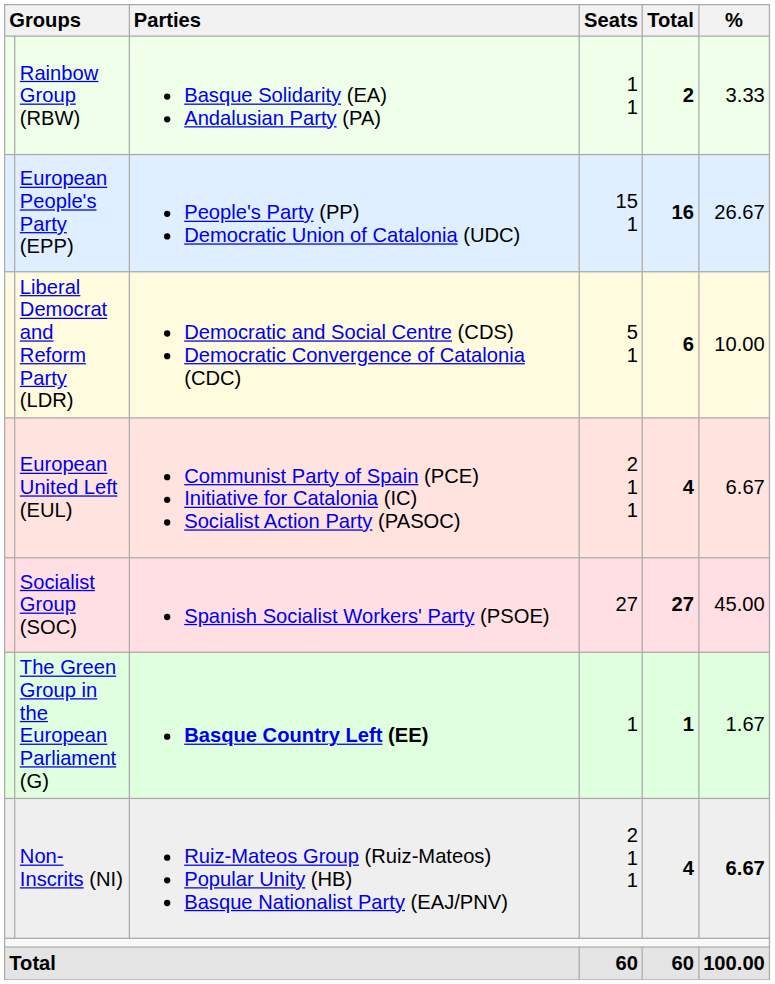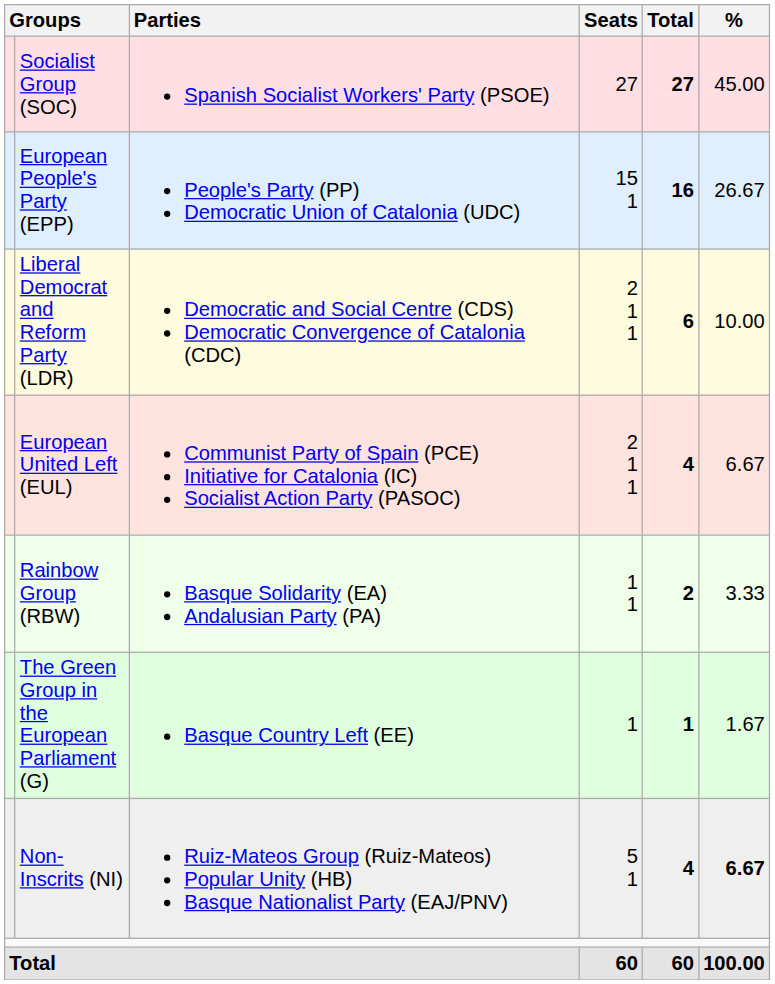rows swapped: Socialist Group (SOC) <-> Rainbow Group (RBW)
Liberal Democrat and Reform Party (LDR) | Seats: 5 1 -> 2 1 1
The Green Group in the European Parliament (G) | Parties: bold -> normal
Non-Inscrits (NI) | Seats: 2 1 1 -> 5 1
